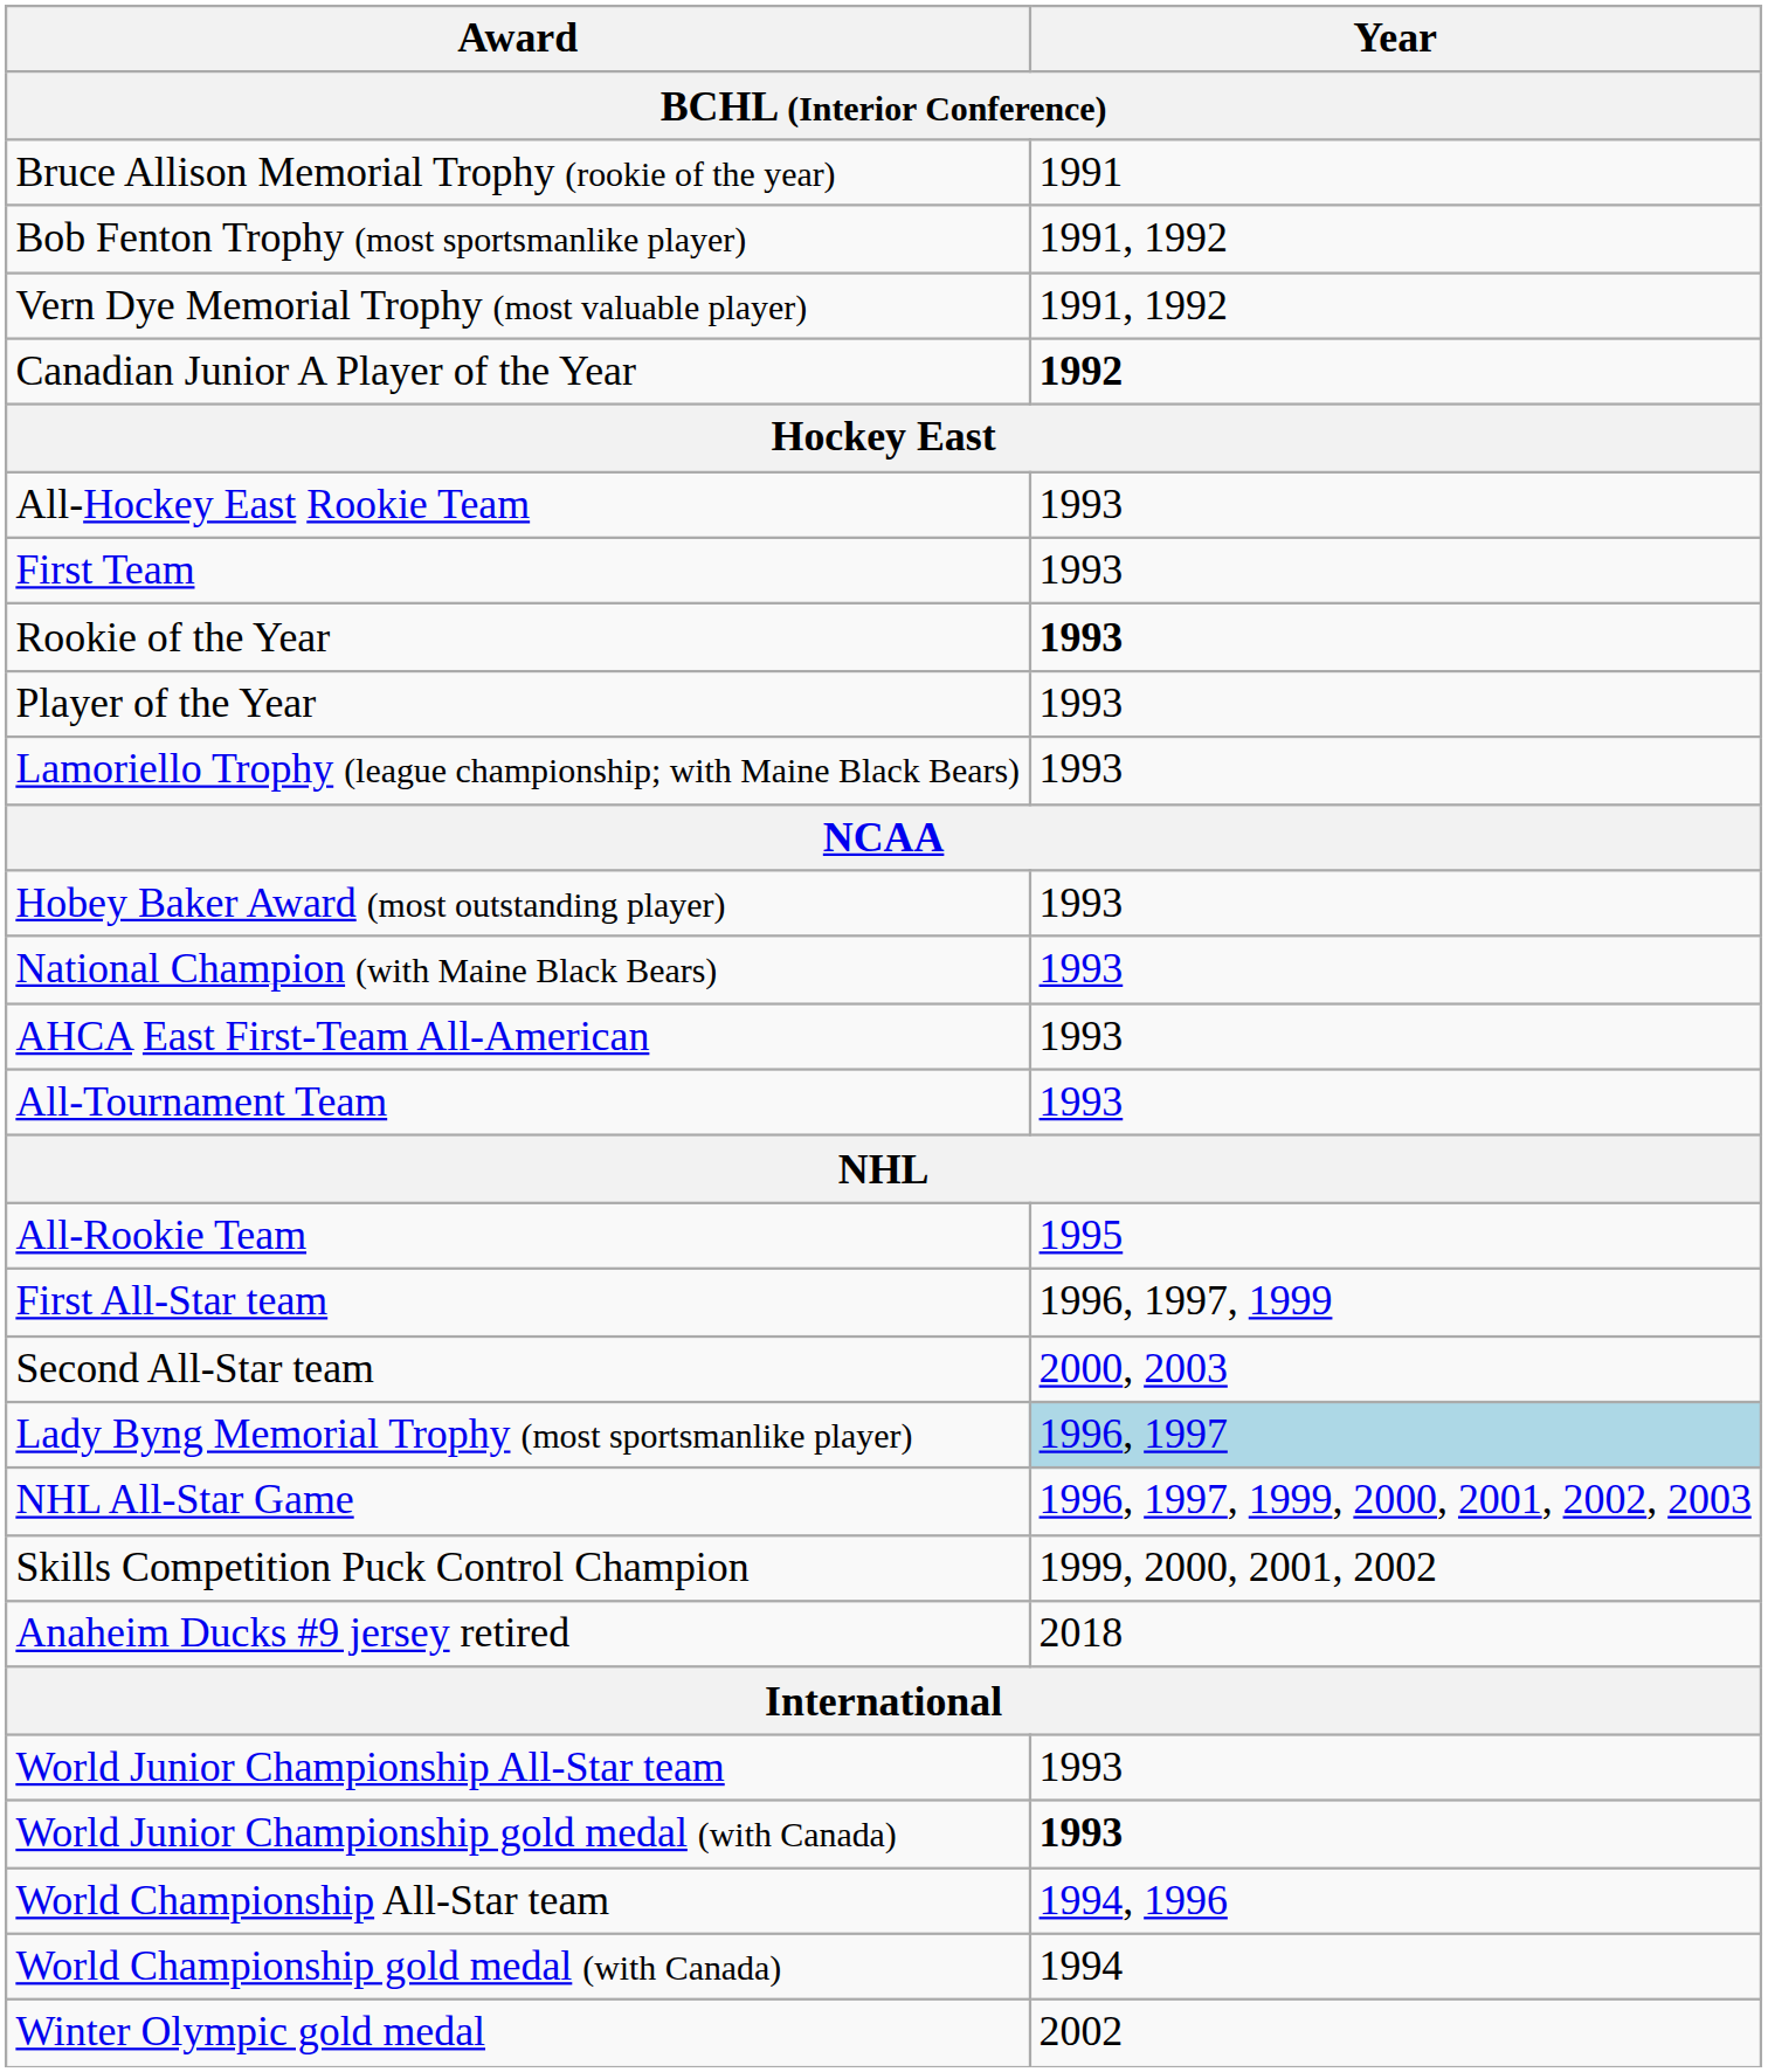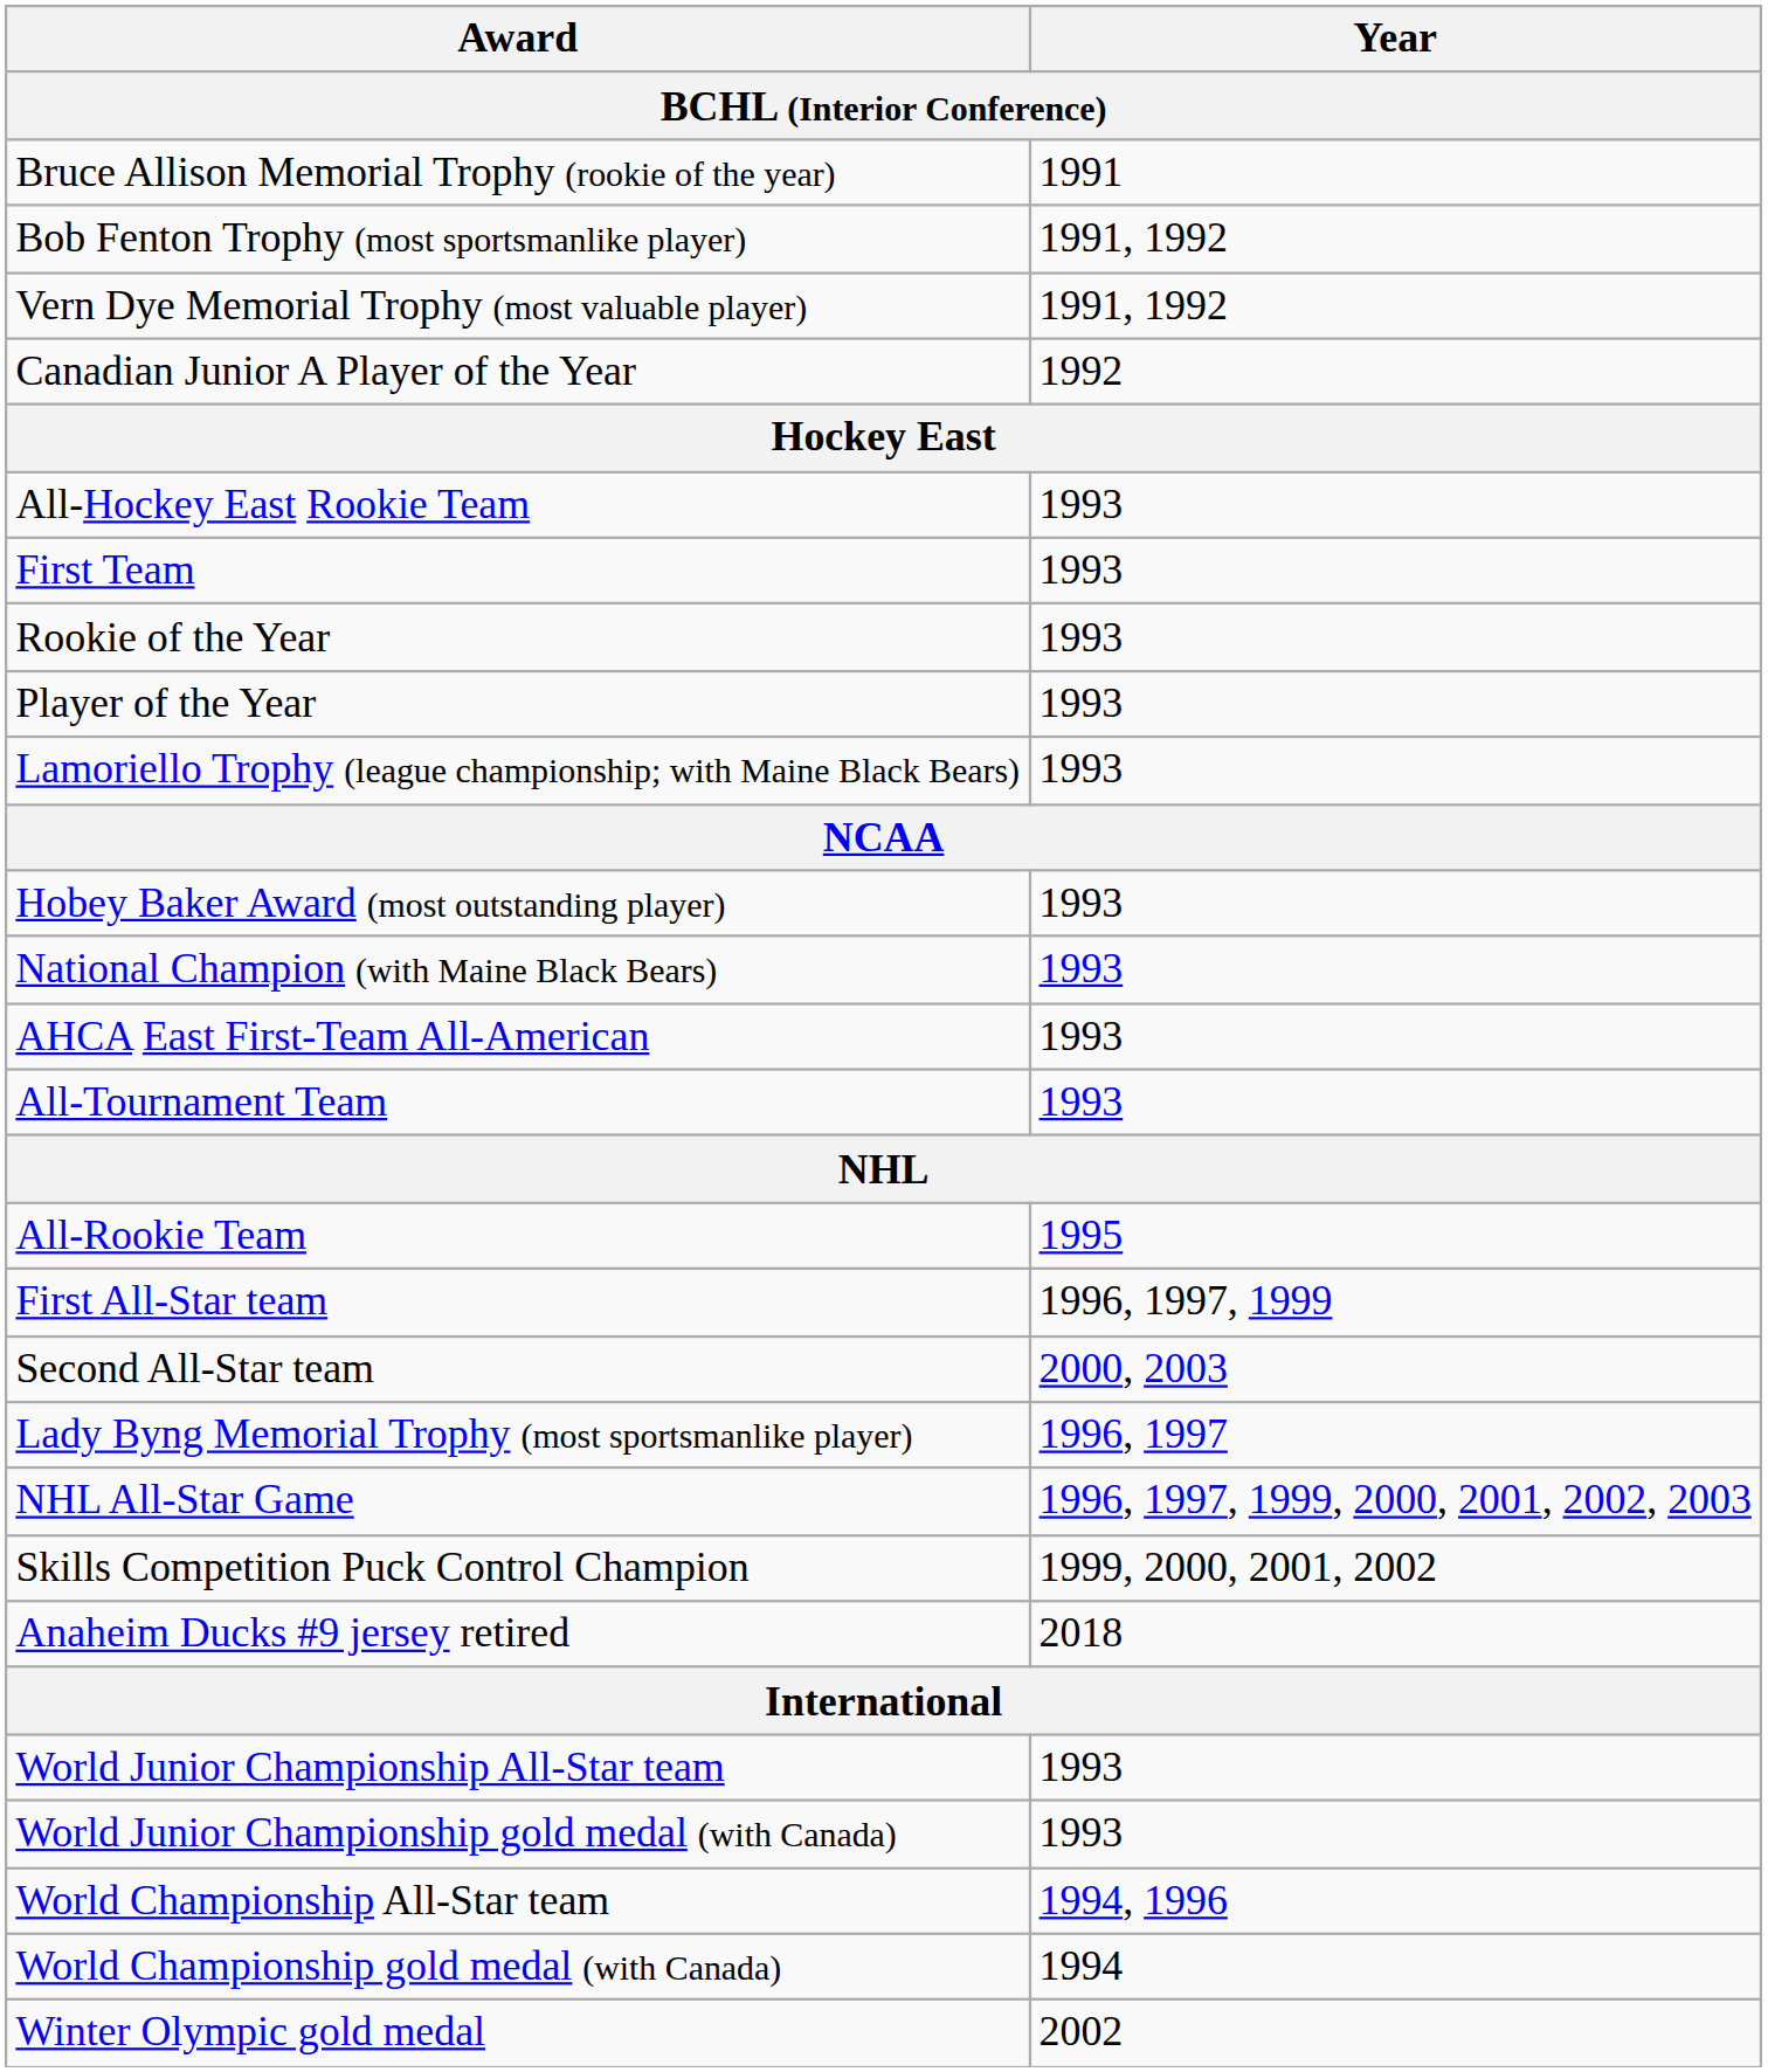Canadian Junior A Player of the Year | Year: bold -> normal
Rookie of the Year | Year: bold -> normal
Lady Byng Memorial Trophy (most sportsmanlike player) | Year: lightblue background -> no background
World Junior Championship gold medal (with Canada) | Year: bold -> normal
